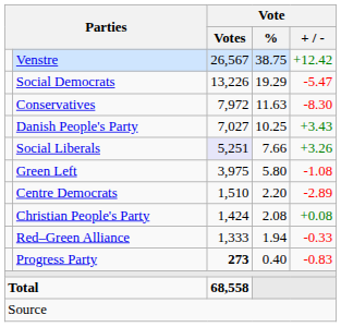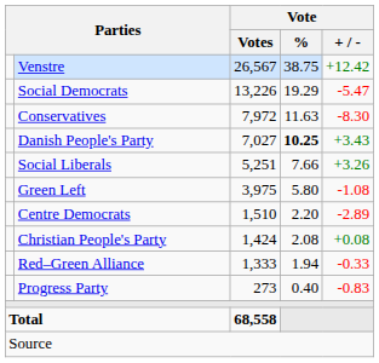Danish People's Party | Vote / %: normal -> bold
Social Liberals | Vote / Votes: lavender background -> no background
Progress Party | Vote / Votes: bold -> normal
